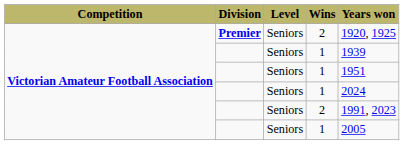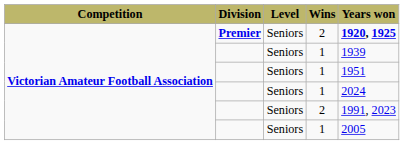Premier | Years won: normal -> bold
